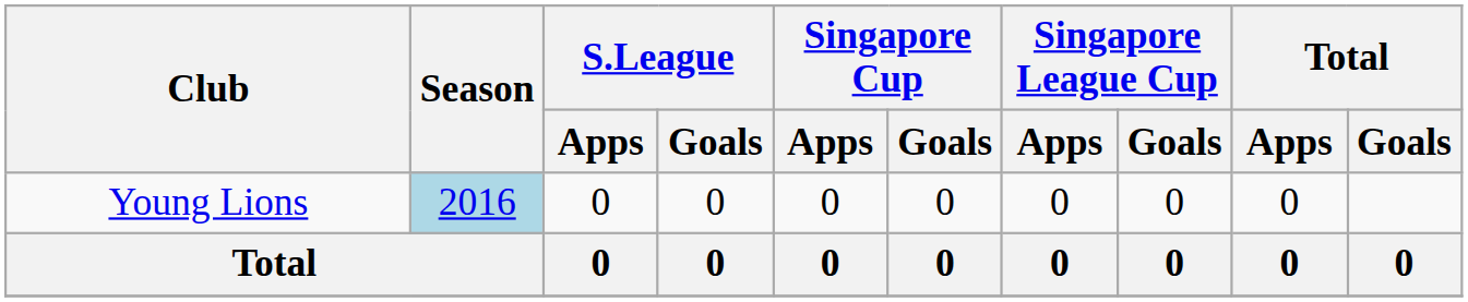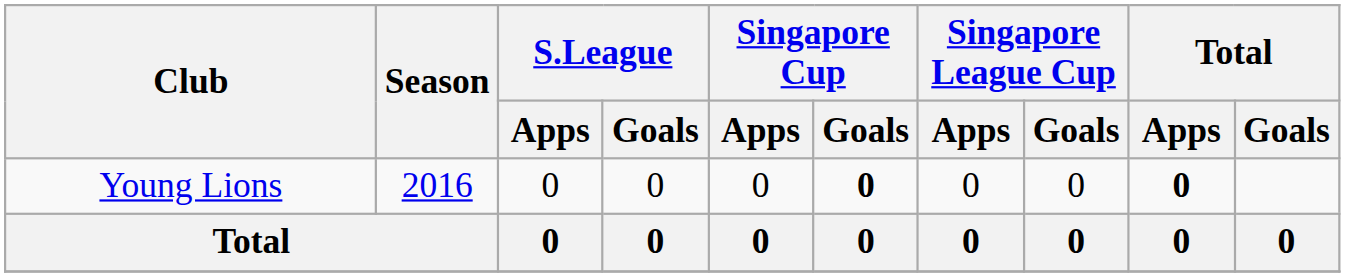Young Lions | Season: lightblue background -> no background
Young Lions | Singapore Cup / Goals: normal -> bold
Young Lions | Total / Apps: normal -> bold
